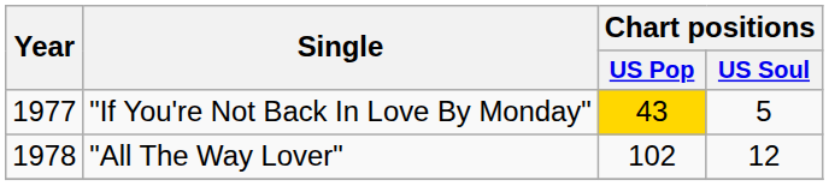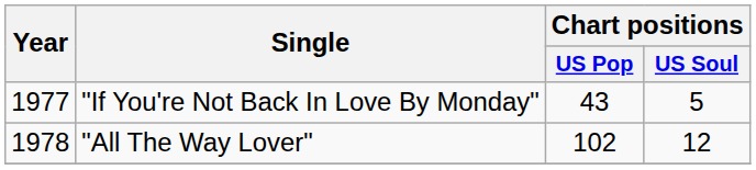"If You're Not Back In Love By Monday" | Chart positions / US Pop: gold background -> no background
